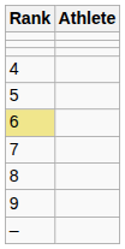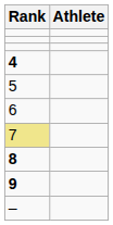row 5 | Rank: normal -> bold
row 7 | Rank: khaki background -> no background
row 8 | Rank: no background -> khaki background
row 9 | Rank: normal -> bold
row 10 | Rank: normal -> bold
